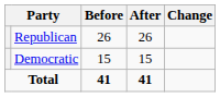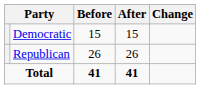rows swapped: Republican <-> Democratic
